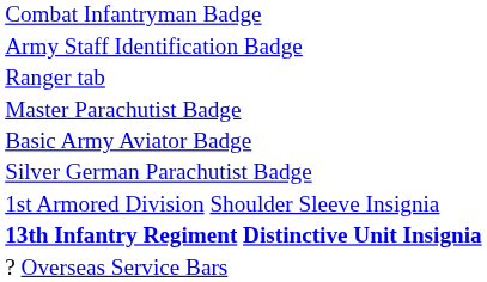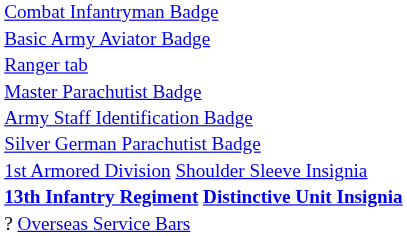row 2 | column 1: Army Staff Identification Badge -> Basic Army Aviator Badge
row 5 | column 1: Basic Army Aviator Badge -> Army Staff Identification Badge
